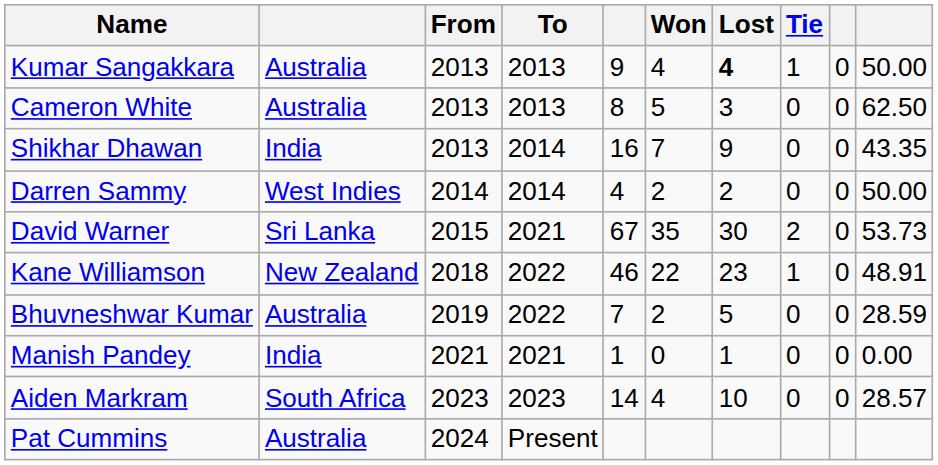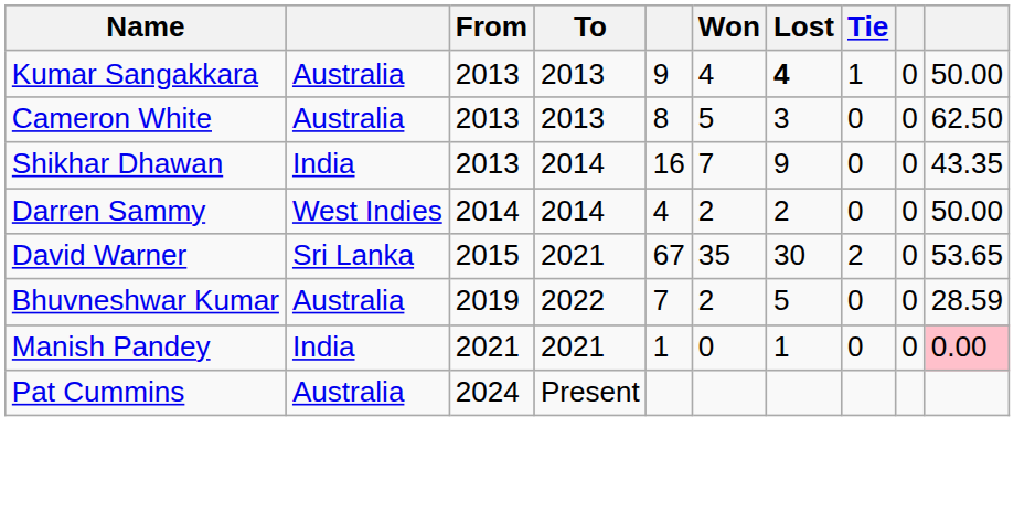David Warner | column 10: 53.73 -> 53.65
- row: Kane Williamson | New Zealand | 2018 | 2022 | 46 | 22 | 23 | 1 | 0 | 48.91
Manish Pandey | column 10: no background -> pink background
- row: Aiden Markram | South Africa | 2023 | 2023 | 14 | 4 | 10 | 0 | 0 | 28.57
